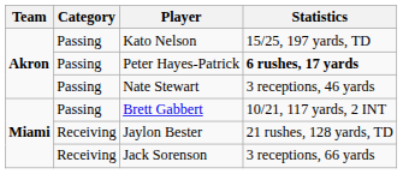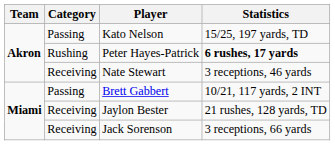Peter Hayes-Patrick | Category: Passing -> Rushing
Nate Stewart | Category: Passing -> Receiving
